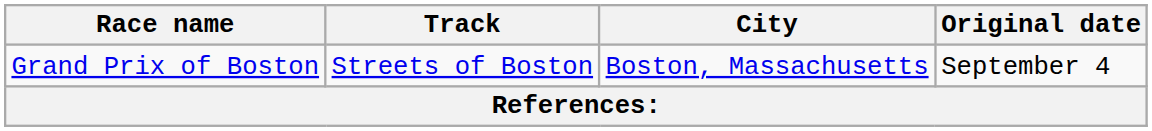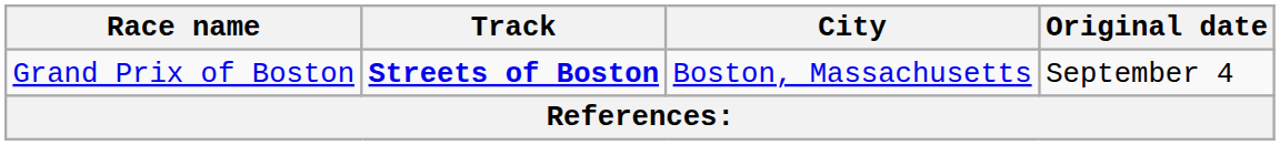Grand Prix of Boston | Track: normal -> bold
